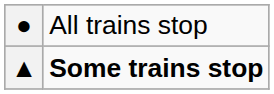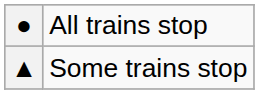▲ | column 2: bold -> normal
